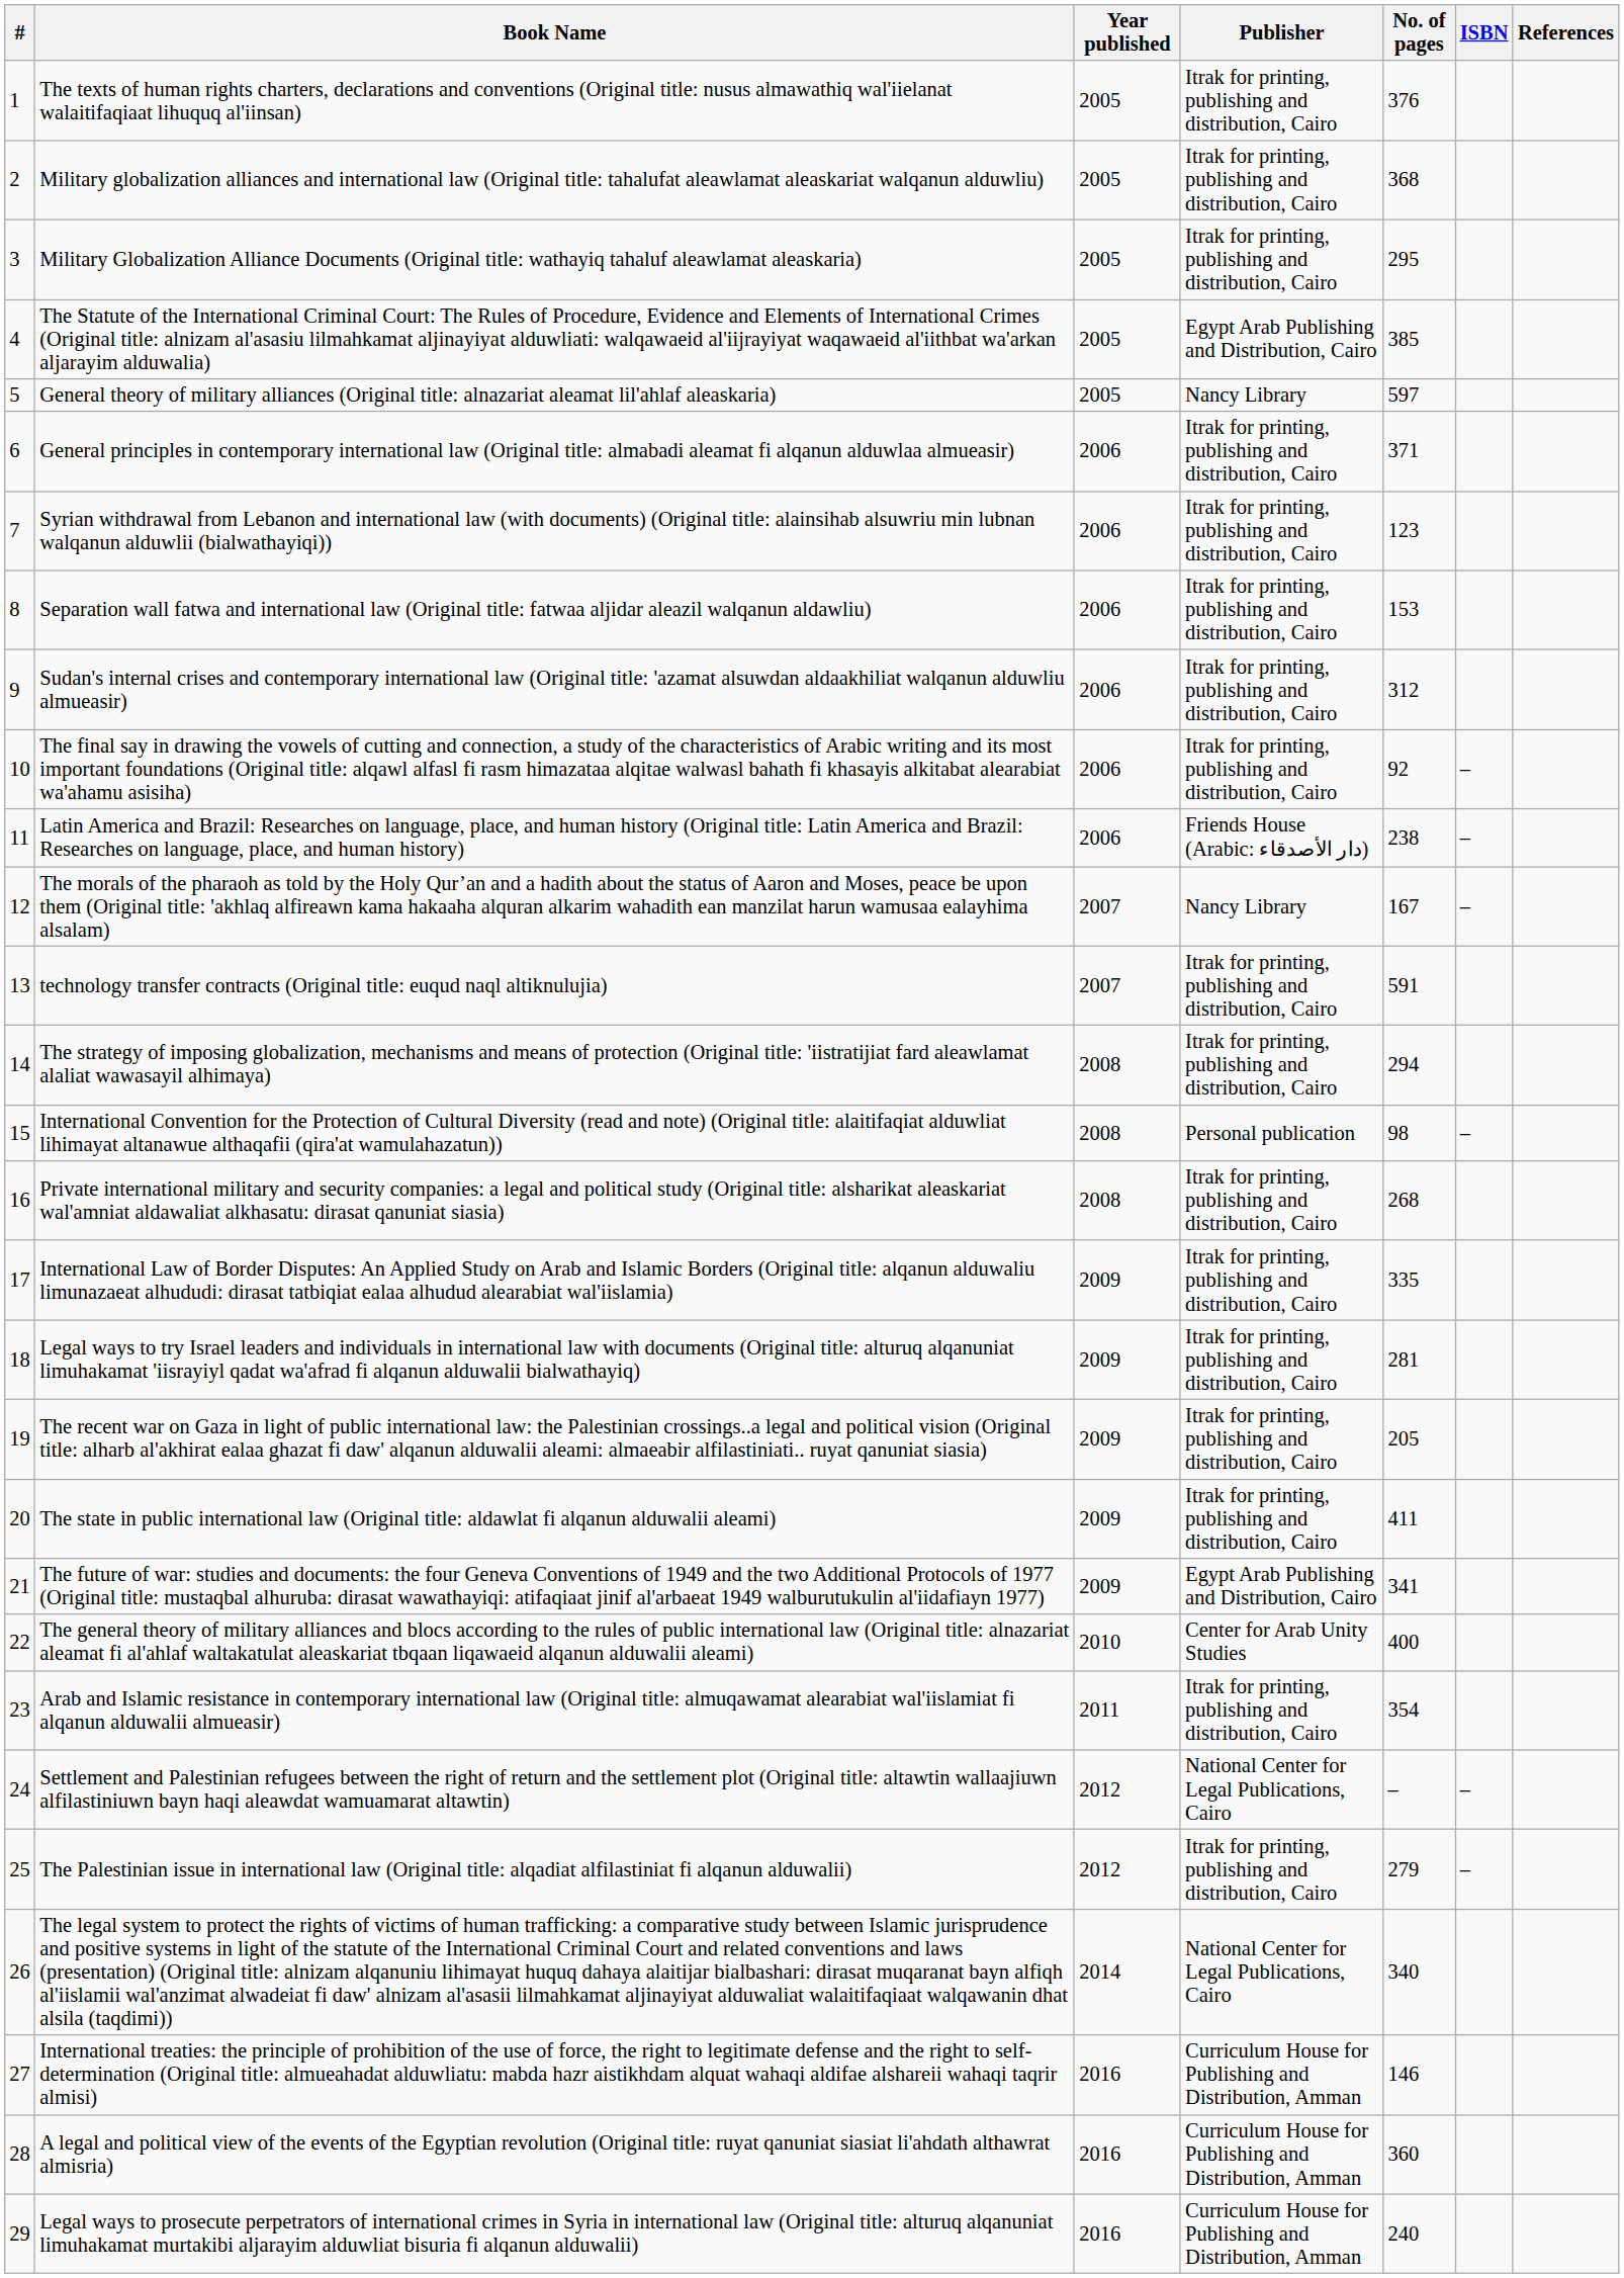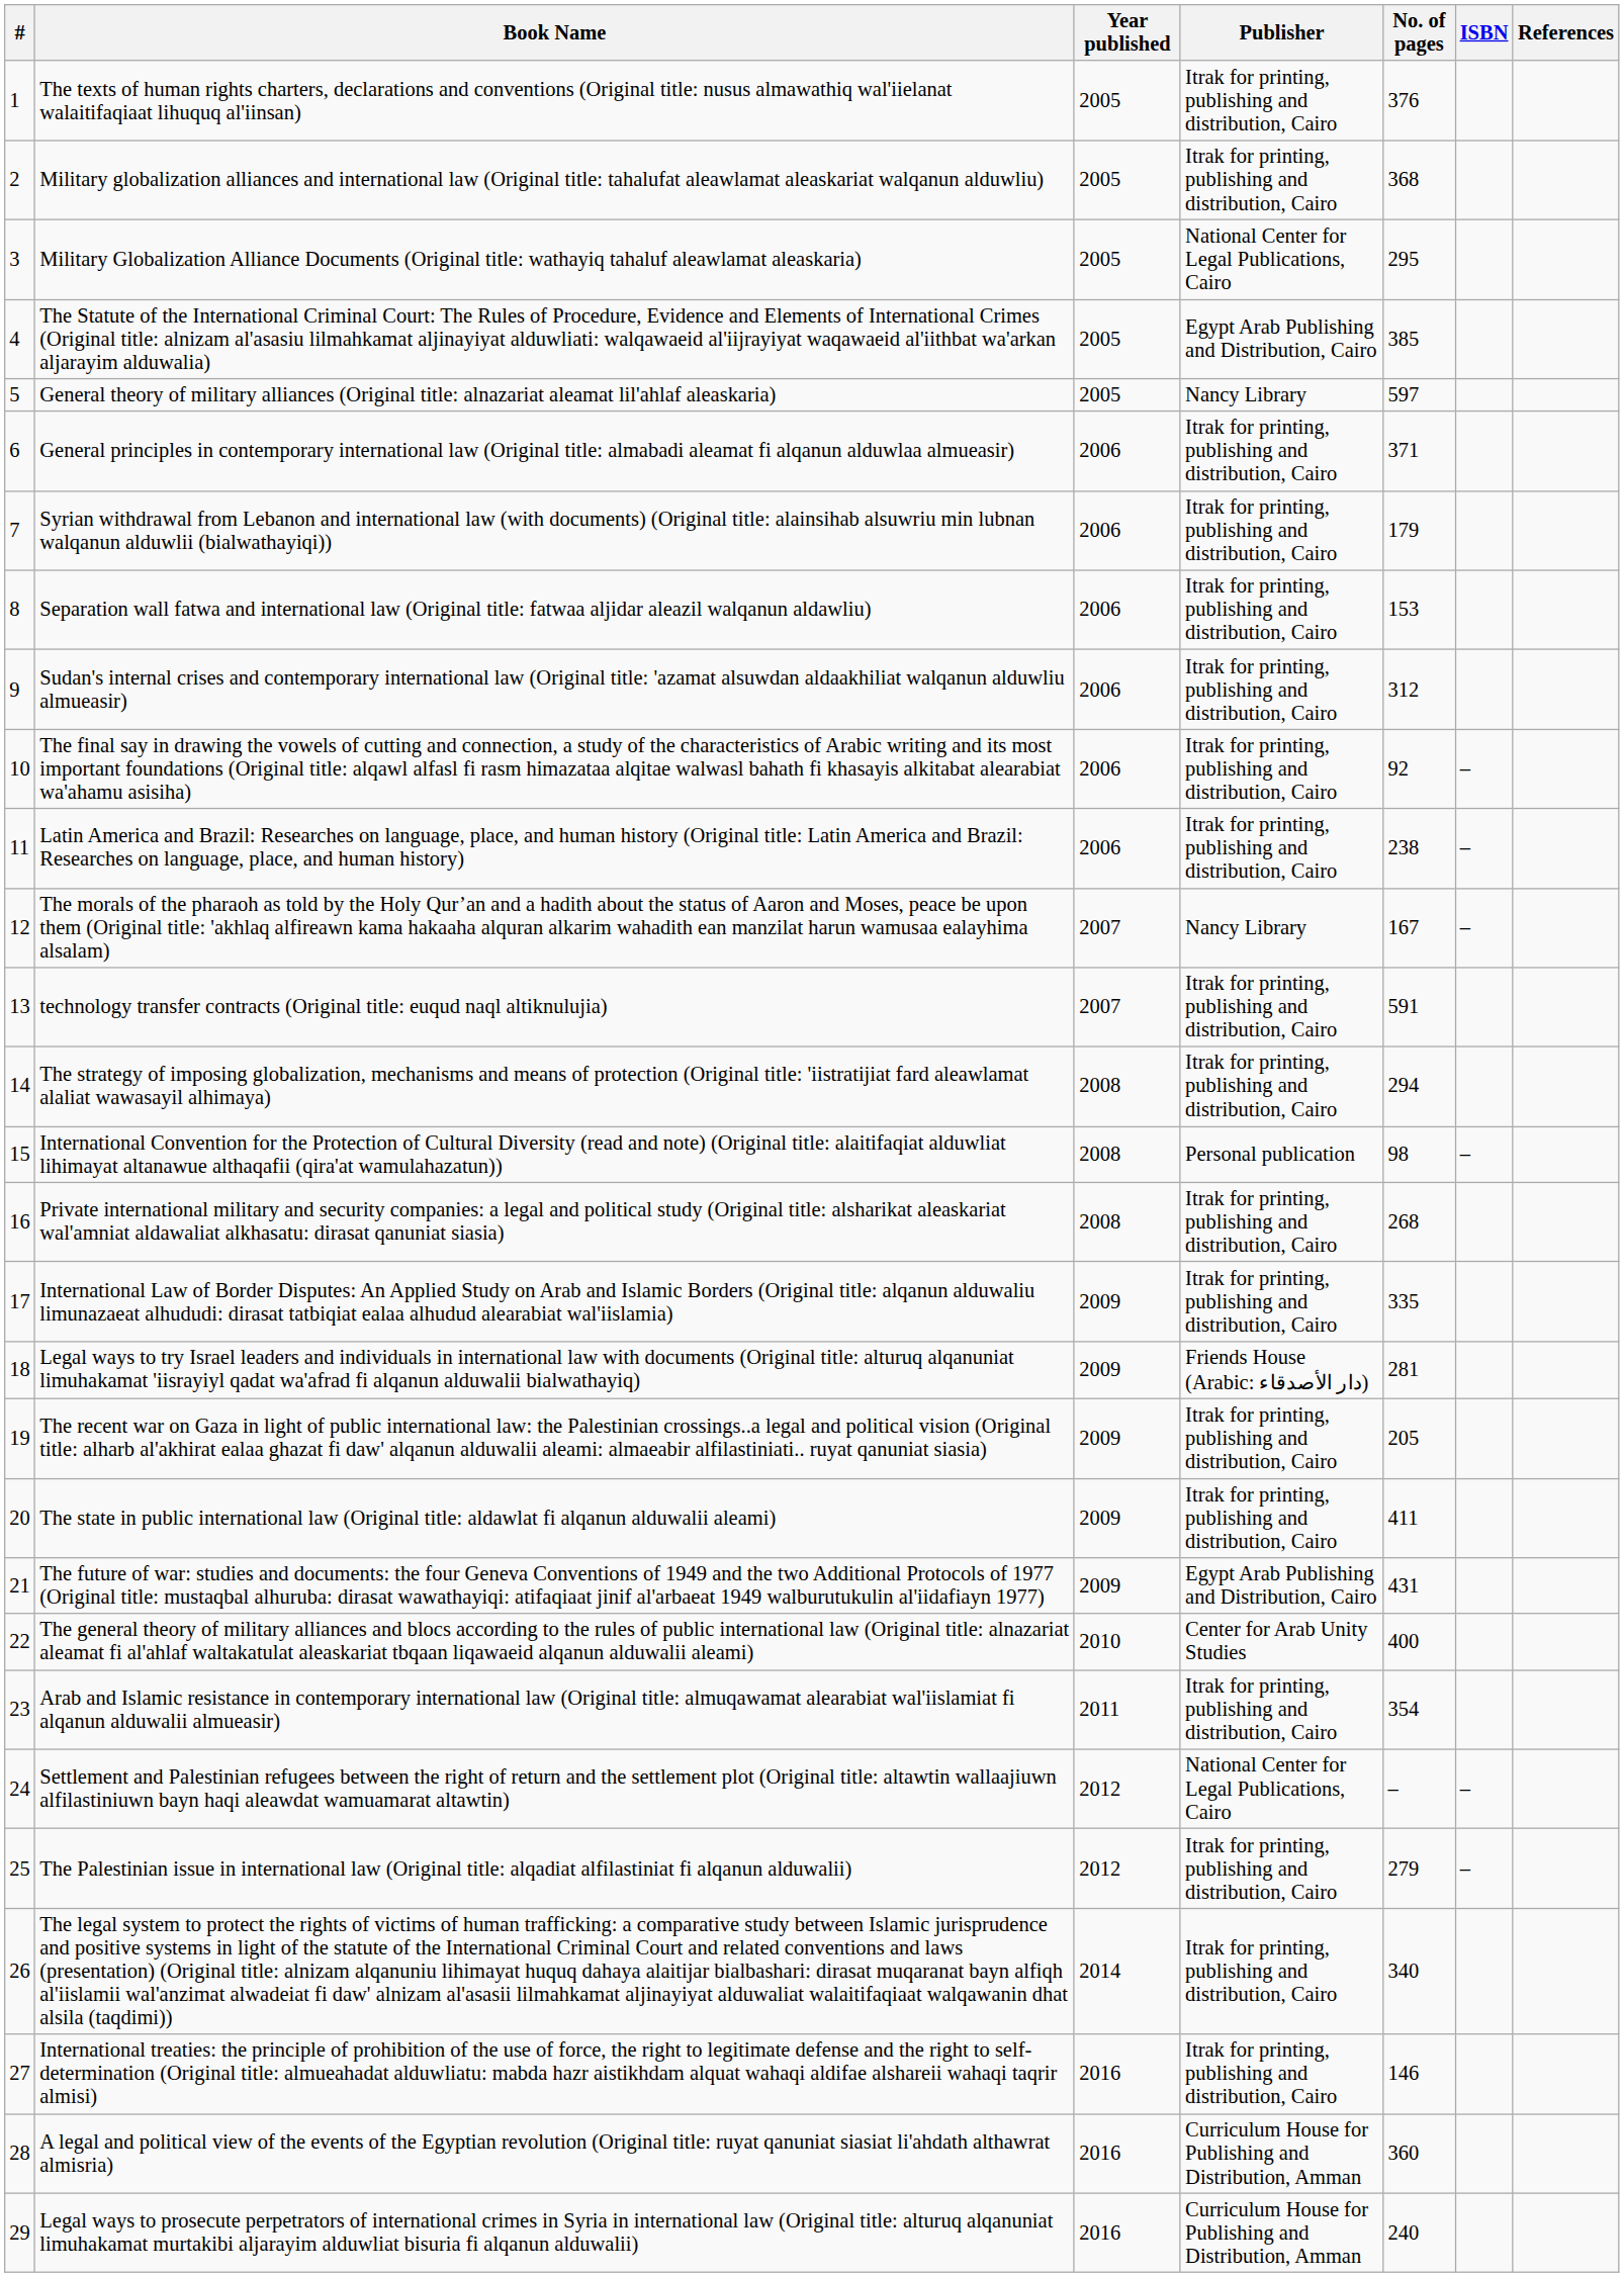row 4 | Publisher: Itrak for printing, publishing and distribution, Cairo -> National Center for Legal Publications, Cairo
row 8 | No. of pages: 123 -> 179
row 12 | Publisher: Friends House (Arabic: دار الأصدقاء) -> Itrak for printing, publishing and distribution, Cairo
row 19 | Publisher: Itrak for printing, publishing and distribution, Cairo -> Friends House (Arabic: دار الأصدقاء)
row 22 | No. of pages: 341 -> 431
row 27 | Publisher: National Center for Legal Publications, Cairo -> Itrak for printing, publishing and distribution, Cairo
row 28 | Publisher: Curriculum House for Publishing and Distribution, Amman -> Itrak for printing, publishing and distribution, Cairo
